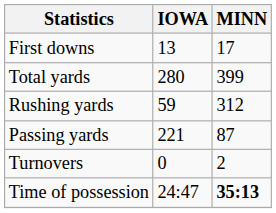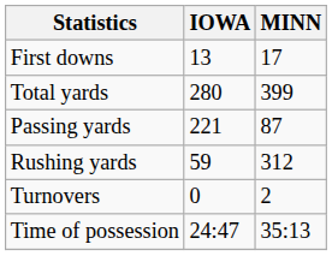rows swapped: Rushing yards <-> Passing yards
Time of possession | MINN: bold -> normal
